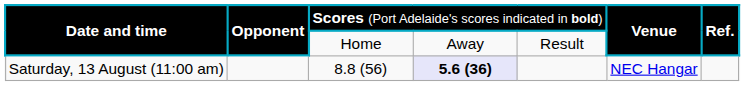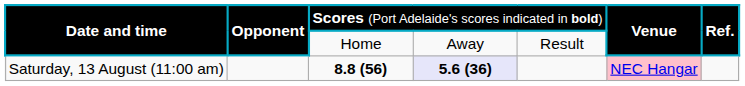Saturday, 13 August (11:00 am) | column 3: normal -> bold
Saturday, 13 August (11:00 am) | column 6: no background -> pink background
